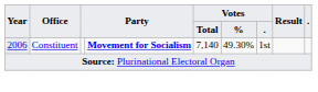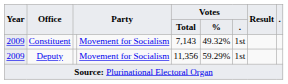Constituent | Year: 2006 -> 2009
Constituent | column 4: bold -> normal
Constituent | Votes / Total: 7,140 -> 7,143
Constituent | Votes / %: 49.30% -> 49.32%
+ row: 2009 | Deputy | Movement for Socialism | 11,356 | 59.29% | 1st
